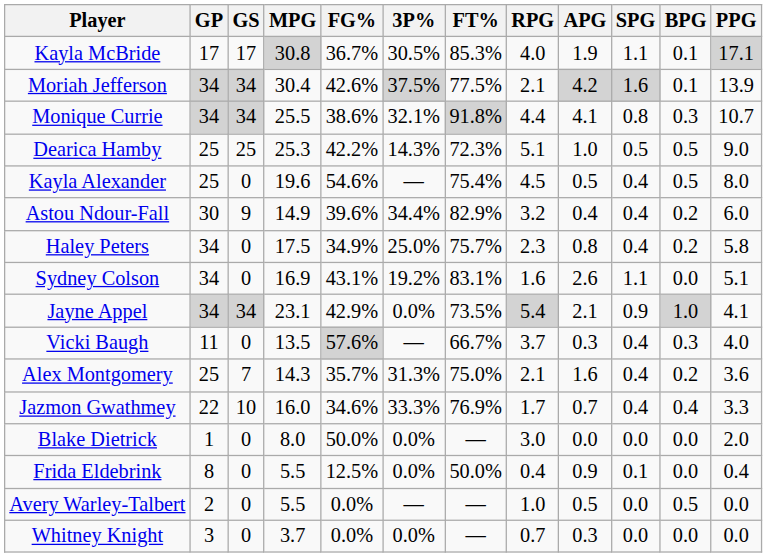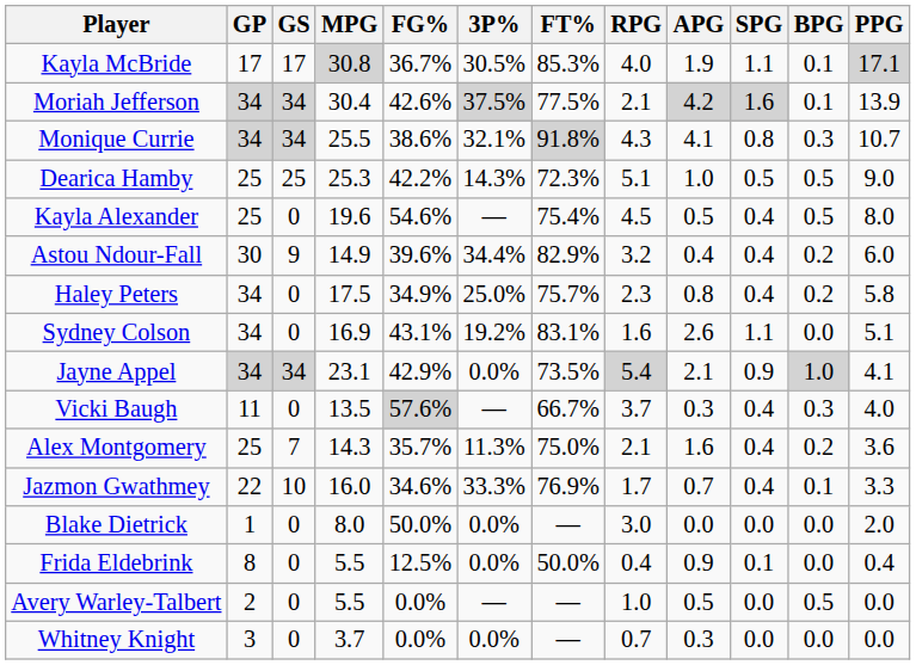Monique Currie | RPG: 4.4 -> 4.3
Alex Montgomery | 3P%: 31.3% -> 11.3%
Jazmon Gwathmey | BPG: 0.4 -> 0.1
